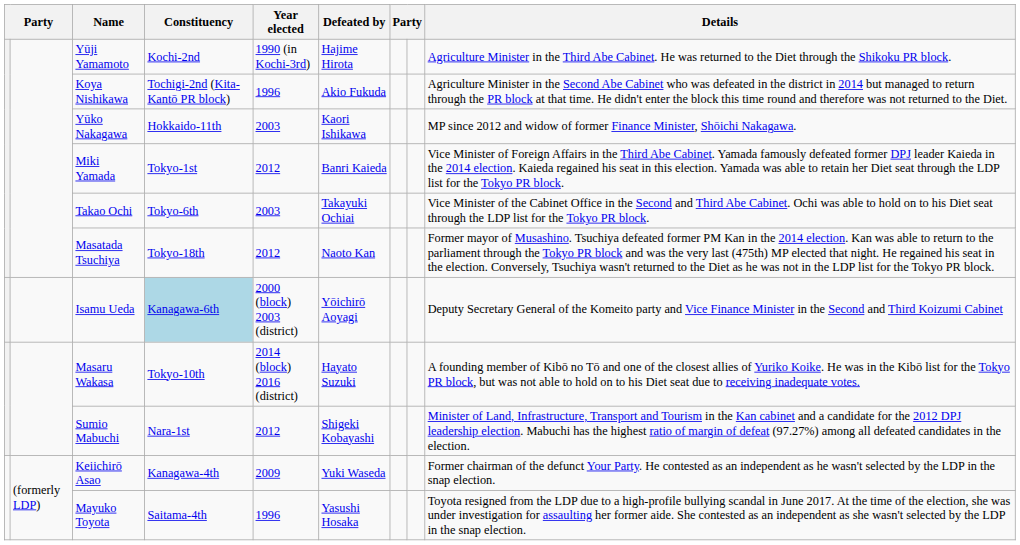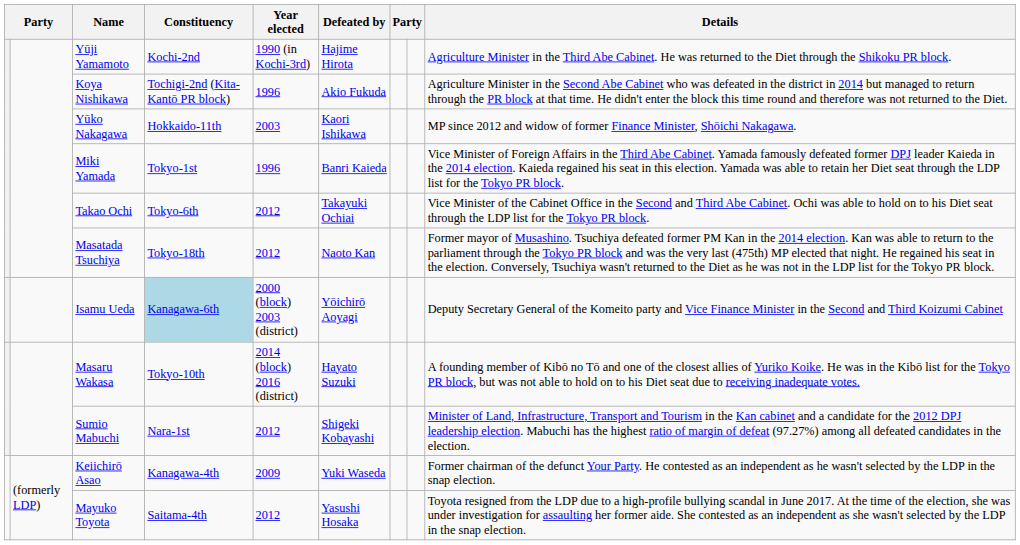Miki Yamada | Year elected: 2012 -> 1996
Takao Ochi | Year elected: 2003 -> 2012
Mayuko Toyota | Year elected: 1996 -> 2012
